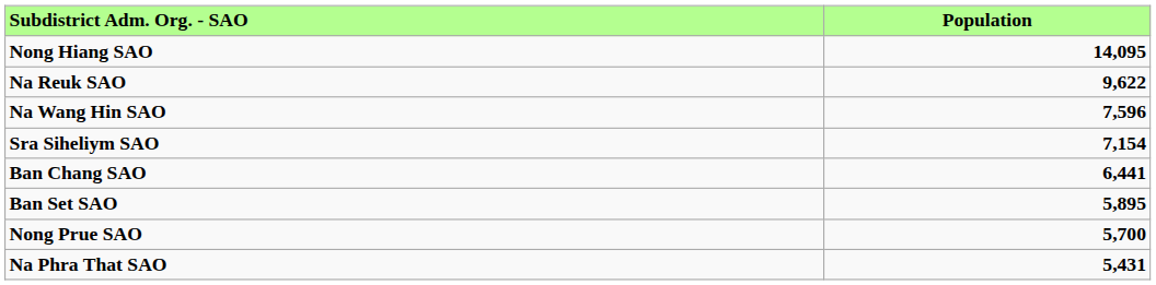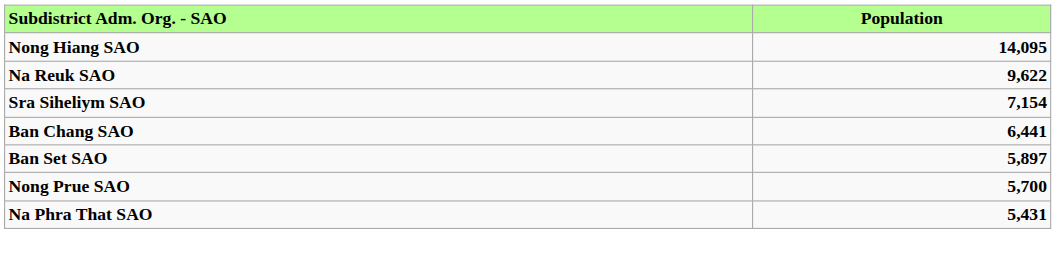- row: Na Wang Hin SAO | 7,596
Ban Set SAO | Population: 5,895 -> 5,897
